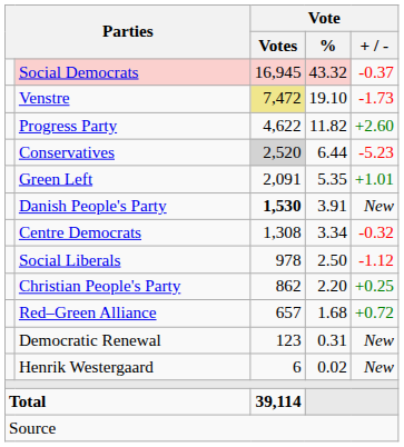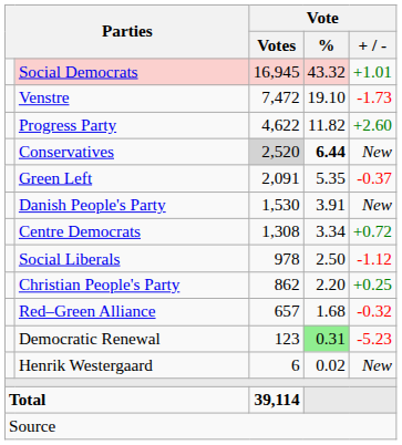Social Democrats | Vote / + / -: -0.37 -> +1.01
Venstre | Vote / Votes: khaki background -> no background
Conservatives | Vote / %: normal -> bold
Conservatives | Vote / + / -: -5.23 -> New
Green Left | Vote / + / -: +1.01 -> -0.37
Danish People's Party | Vote / Votes: bold -> normal
Centre Democrats | Vote / + / -: -0.32 -> +0.72
Red–Green Alliance | Vote / + / -: +0.72 -> -0.32
Democratic Renewal | Vote / %: no background -> lightgreen background
Democratic Renewal | Vote / + / -: New -> -5.23
